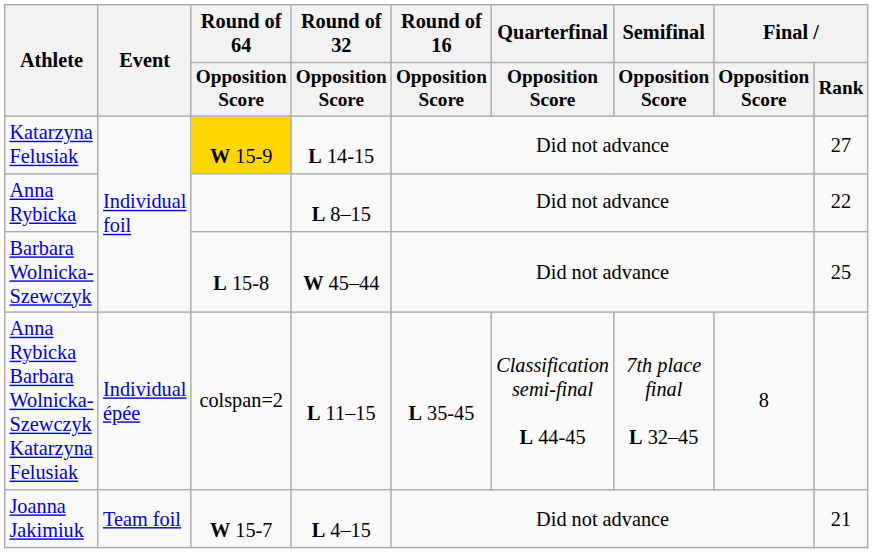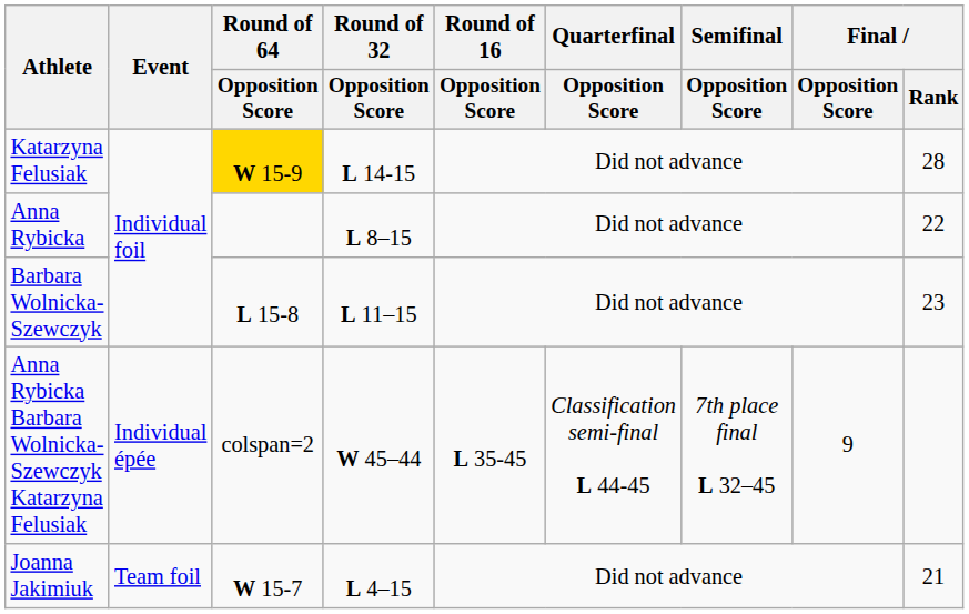Katarzyna Felusiak | Final / Rank: 27 -> 28
Barbara Wolnicka-Szewczyk | Round of 32 / Opposition Score: W 45–44 -> L 11–15
Barbara Wolnicka-Szewczyk | Final / Rank: 25 -> 23
Anna Rybicka Barbara Wolnicka-Szewczyk Katarzyna Felusiak | Round of 32 / Opposition Score: L 11–15 -> W 45–44
Anna Rybicka Barbara Wolnicka-Szewczyk Katarzyna Felusiak | Final / Opposition Score: 8 -> 9
